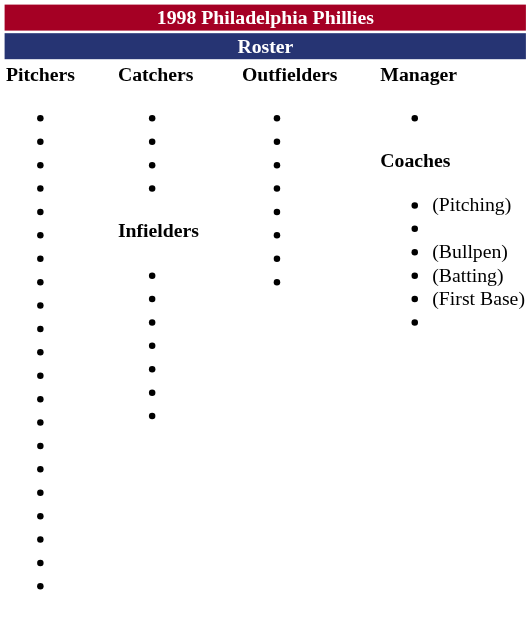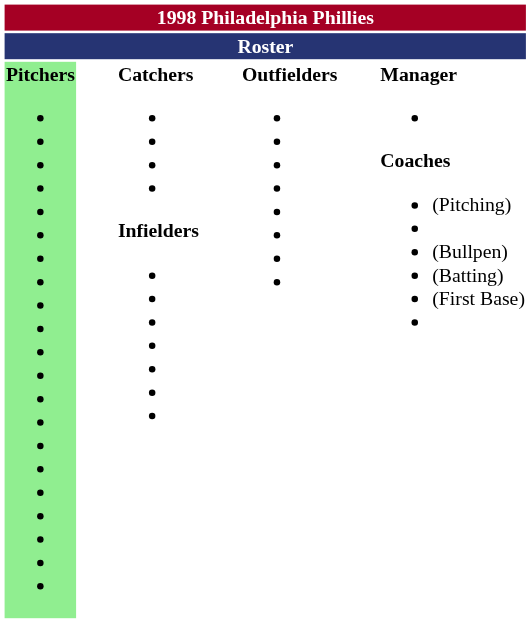Pitchers | column 1: no background -> lightgreen background
